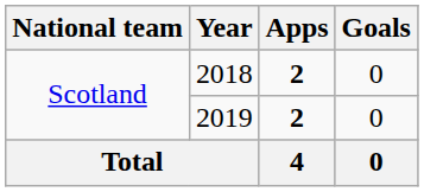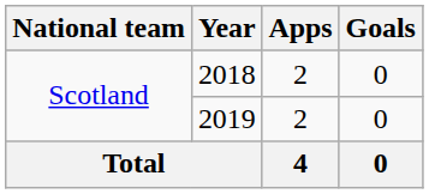2018 | Apps: bold -> normal
2019 | Apps: bold -> normal
